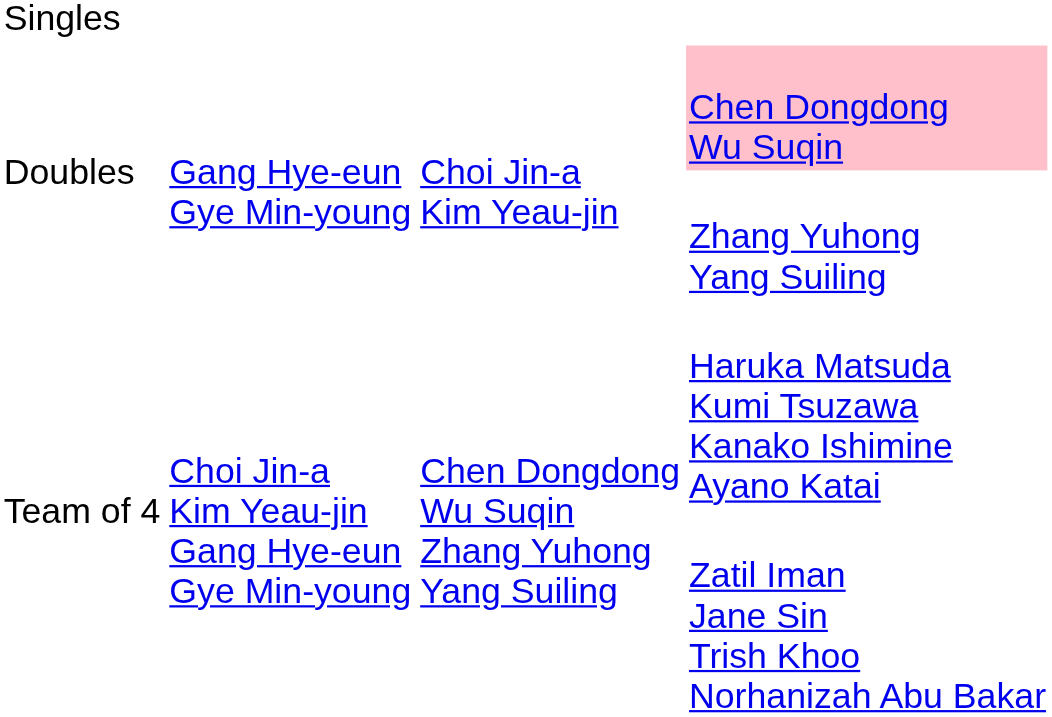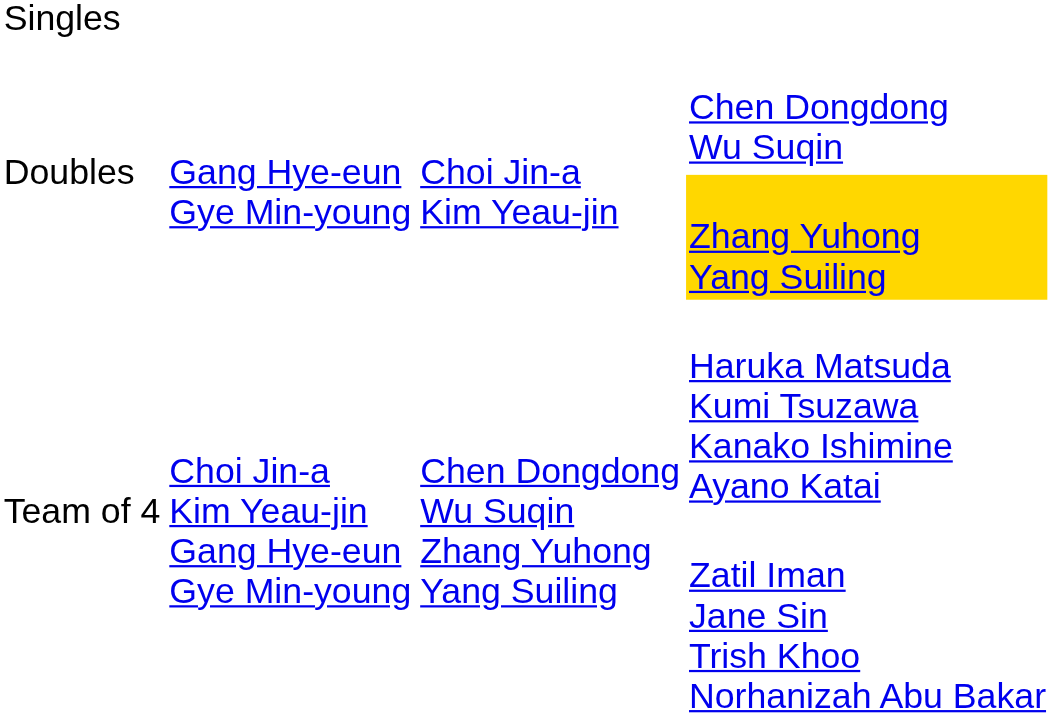Chen Dongdong Wu Suqin | column 4: pink background -> no background
Zhang Yuhong Yang Suiling | column 4: no background -> gold background
